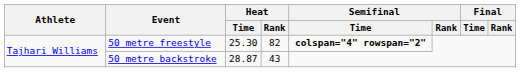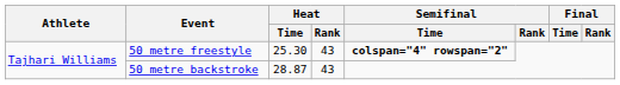50 metre freestyle | Heat / Rank: 82 -> 43
